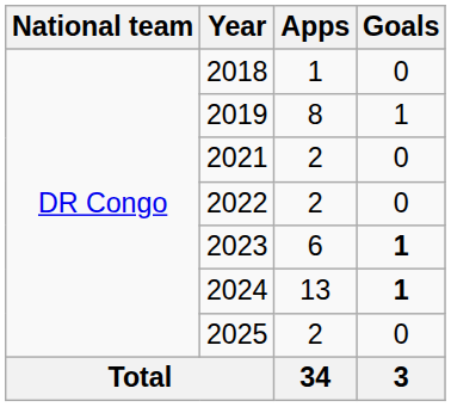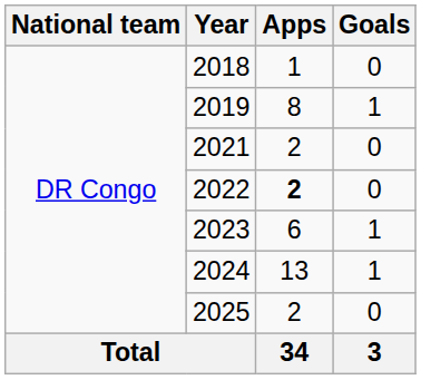2022 | Apps: normal -> bold
2023 | Goals: bold -> normal
2024 | Goals: bold -> normal
